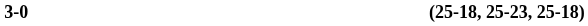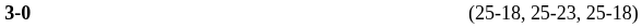row 1 | column 2: bold -> normal
